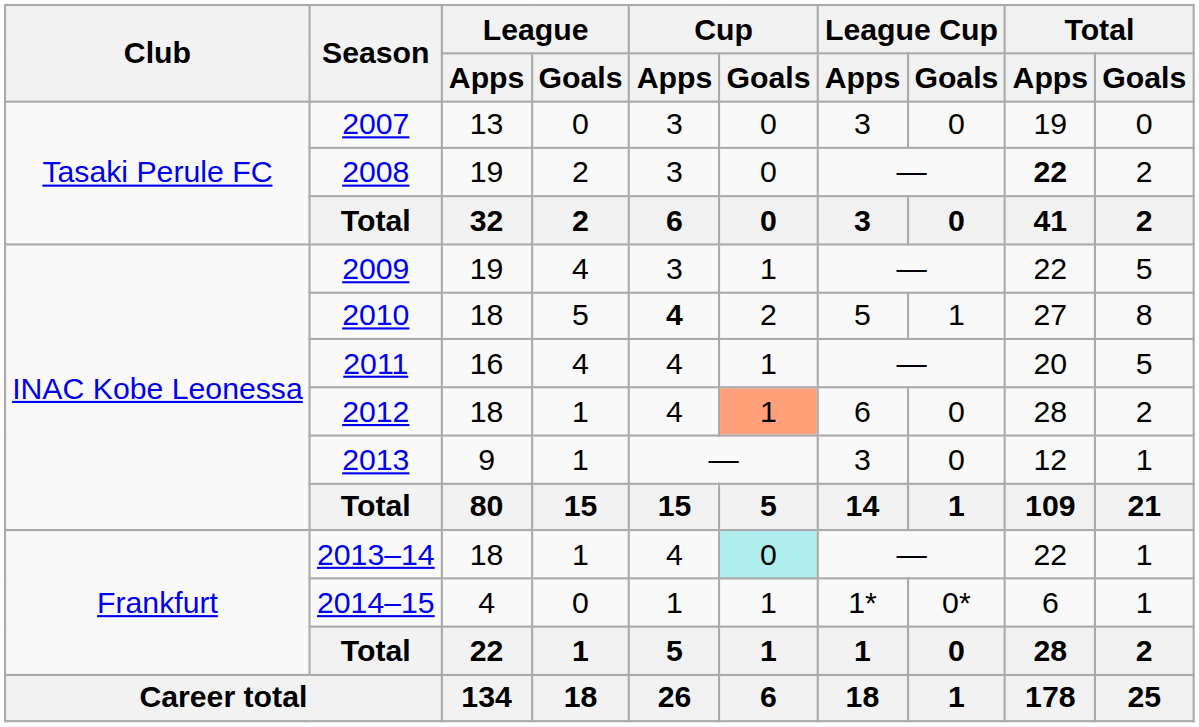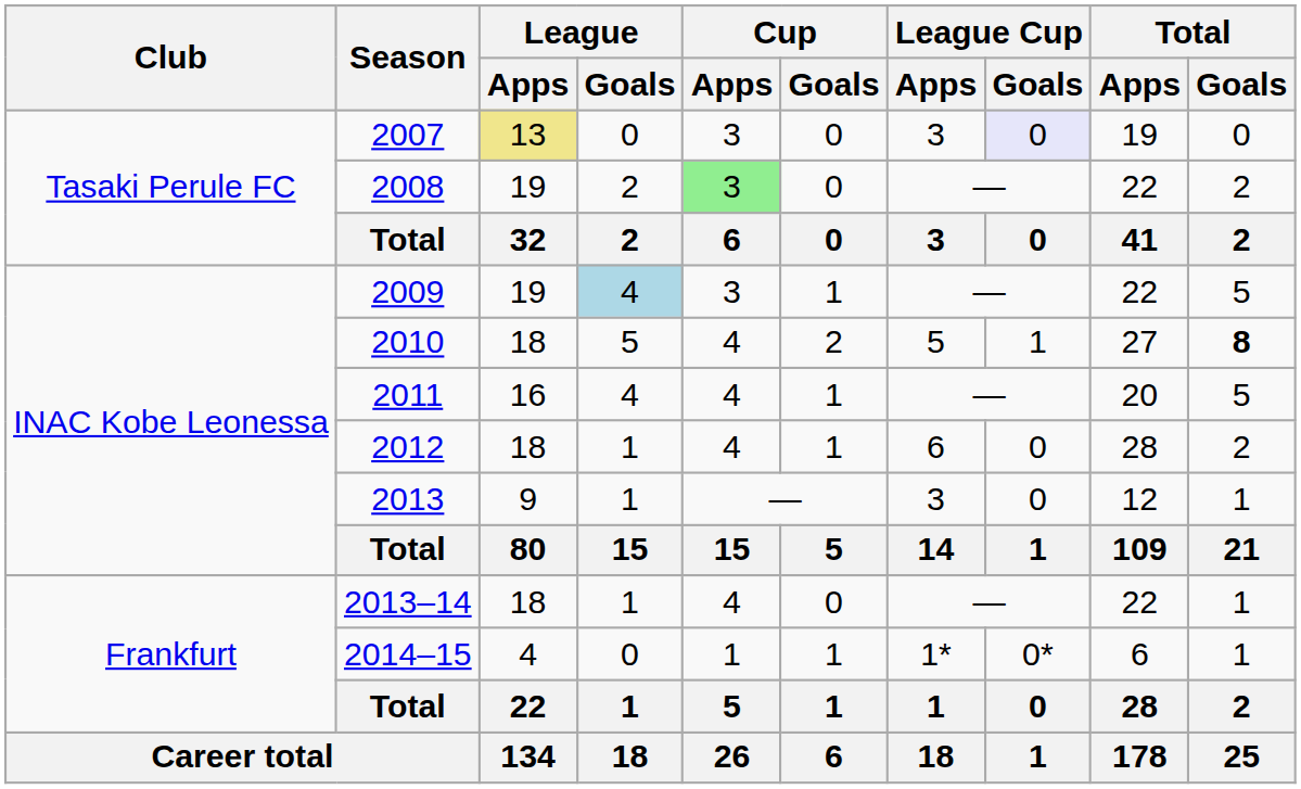2007 | League / Apps: no background -> khaki background
2007 | League Cup / Goals: no background -> lavender background
2008 | Cup / Apps: no background -> lightgreen background
2008 | Total / Apps: bold -> normal
2009 | League / Goals: no background -> lightblue background
2010 | Cup / Apps: bold -> normal
2010 | Total / Goals: normal -> bold
2012 | Cup / Goals: lightsalmon background -> no background
2013–14 | Cup / Goals: paleturquoise background -> no background
